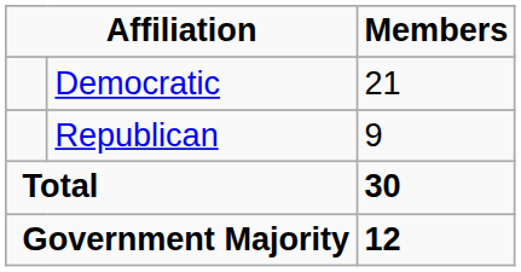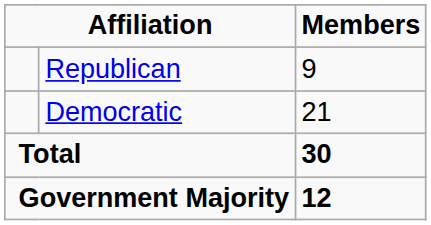rows swapped: Democratic <-> Republican
